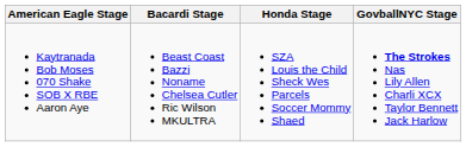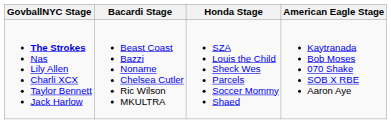columns swapped: GovballNYC Stage <-> American Eagle Stage
